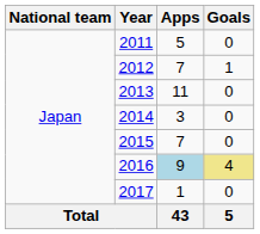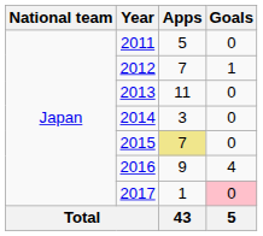2015 | Apps: no background -> khaki background
2016 | Apps: lightblue background -> no background
2016 | Goals: khaki background -> no background
2017 | Goals: no background -> pink background
